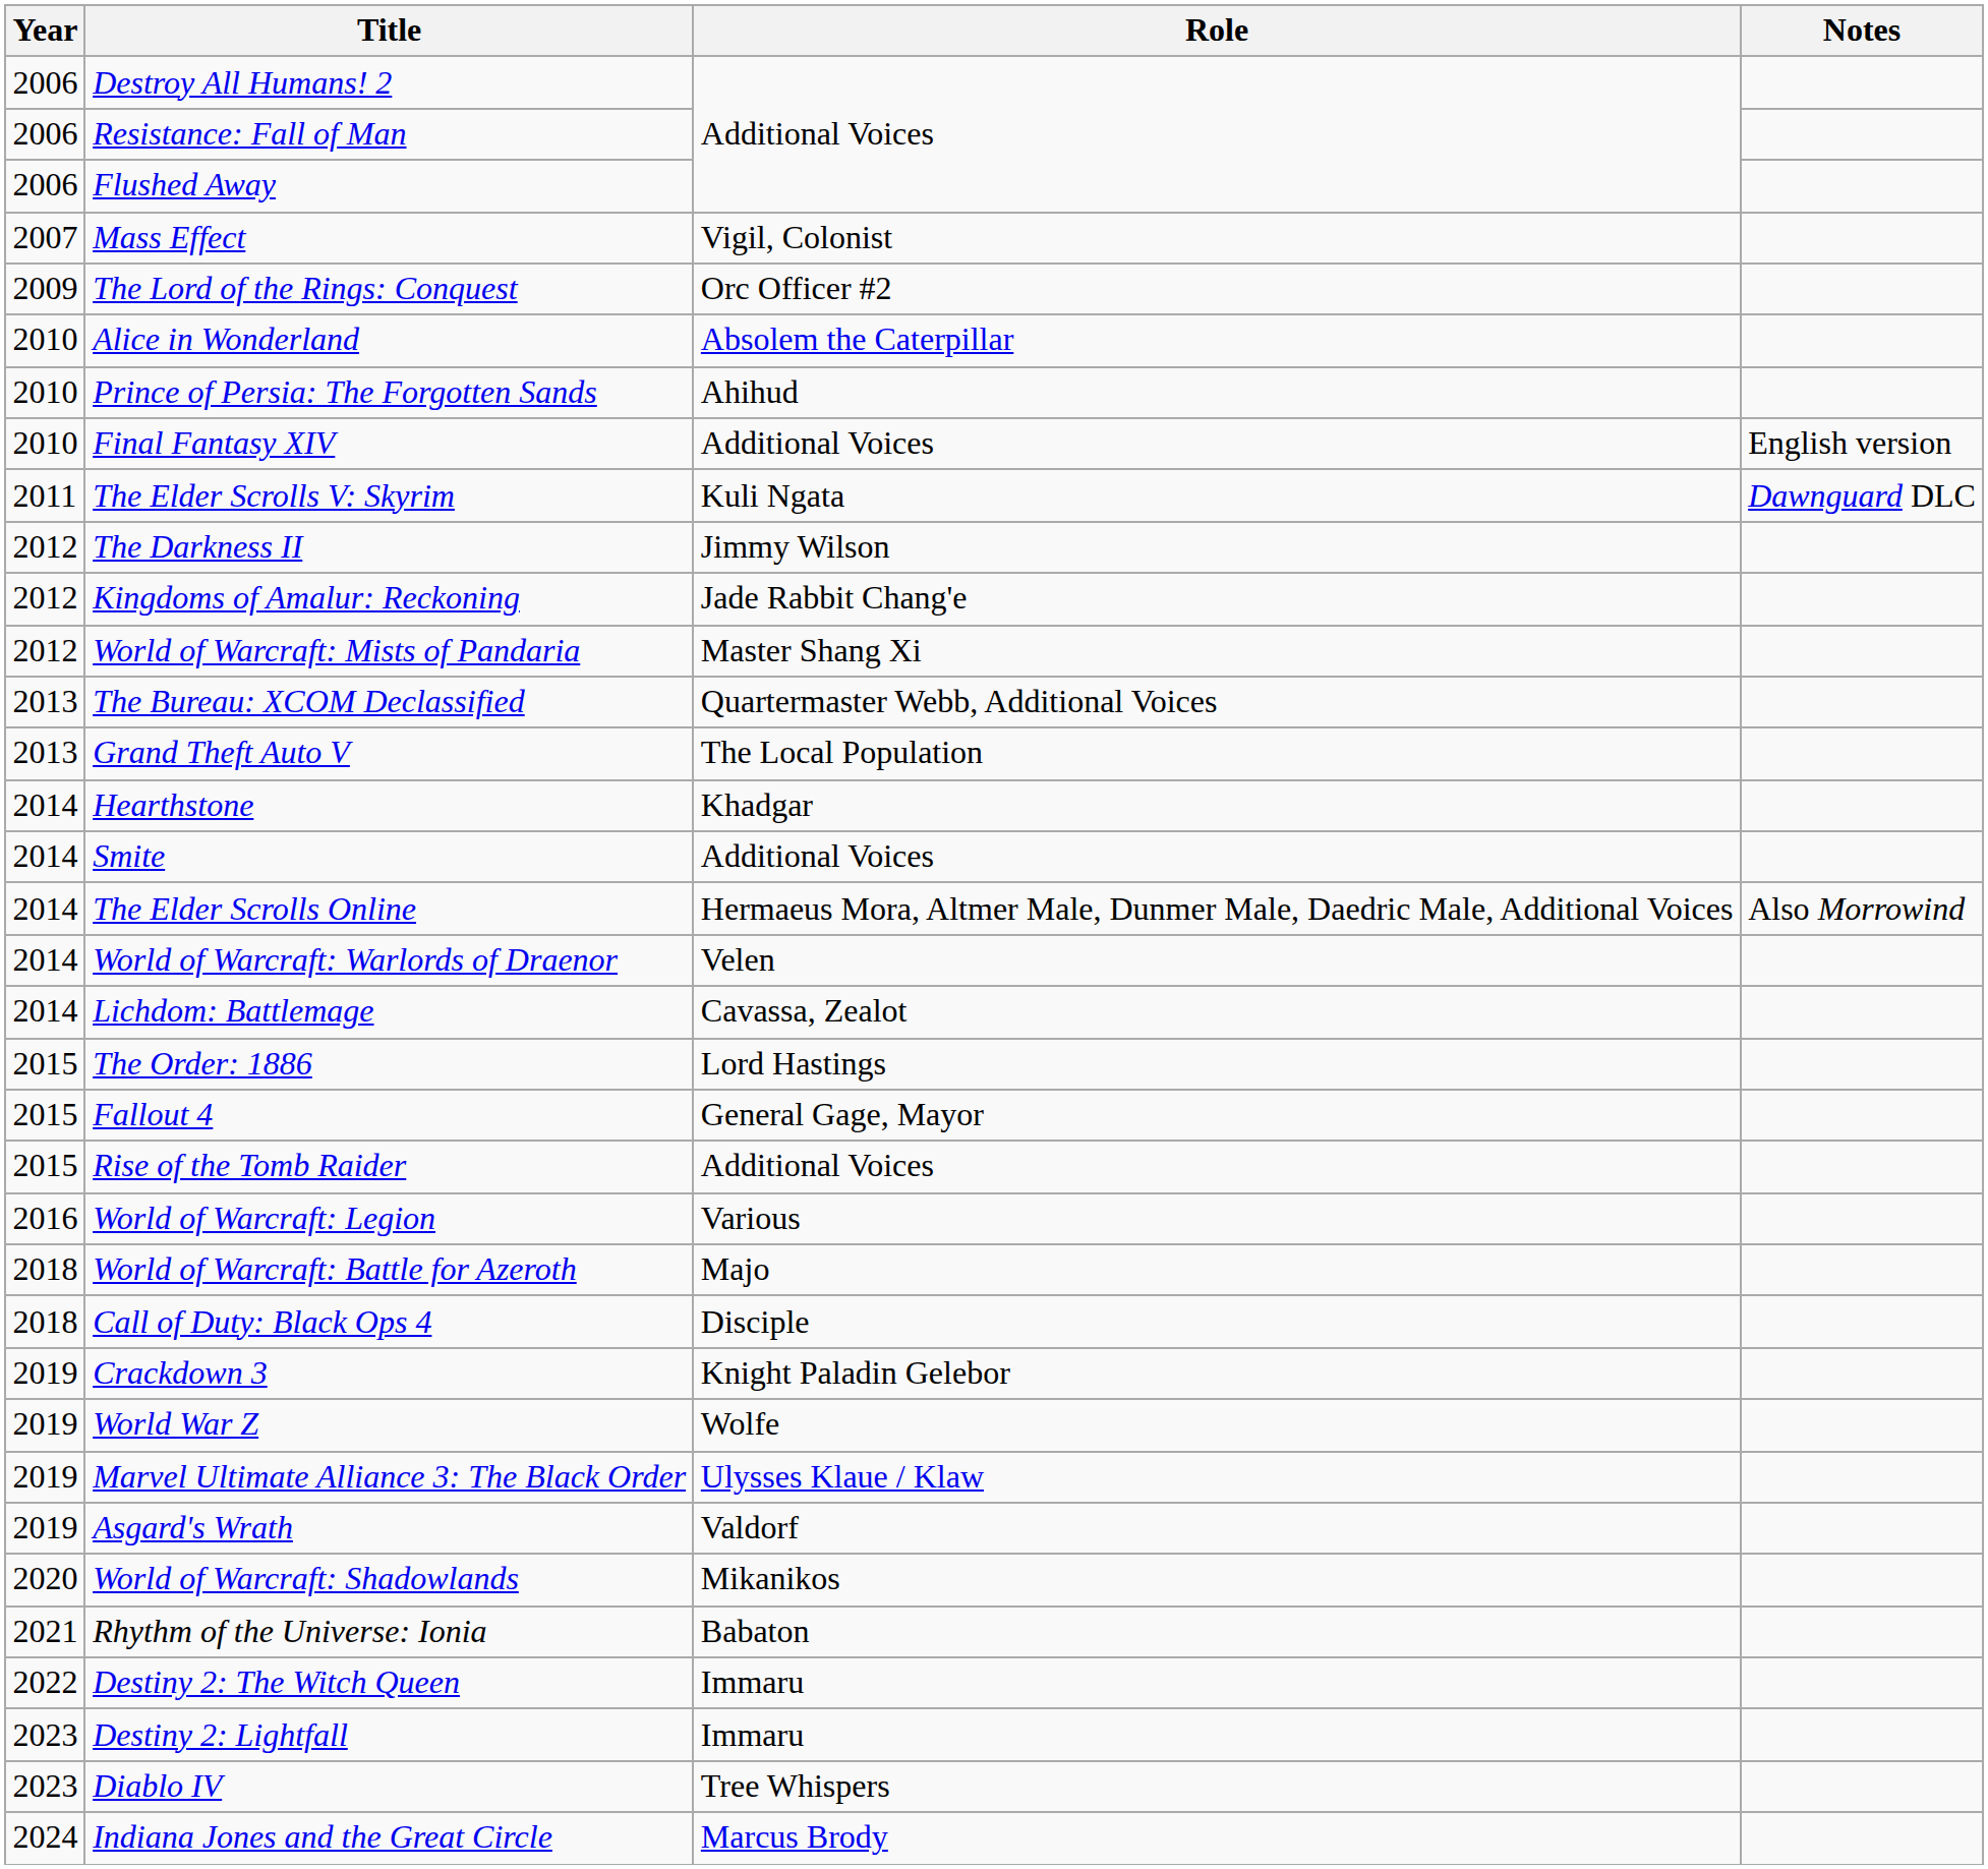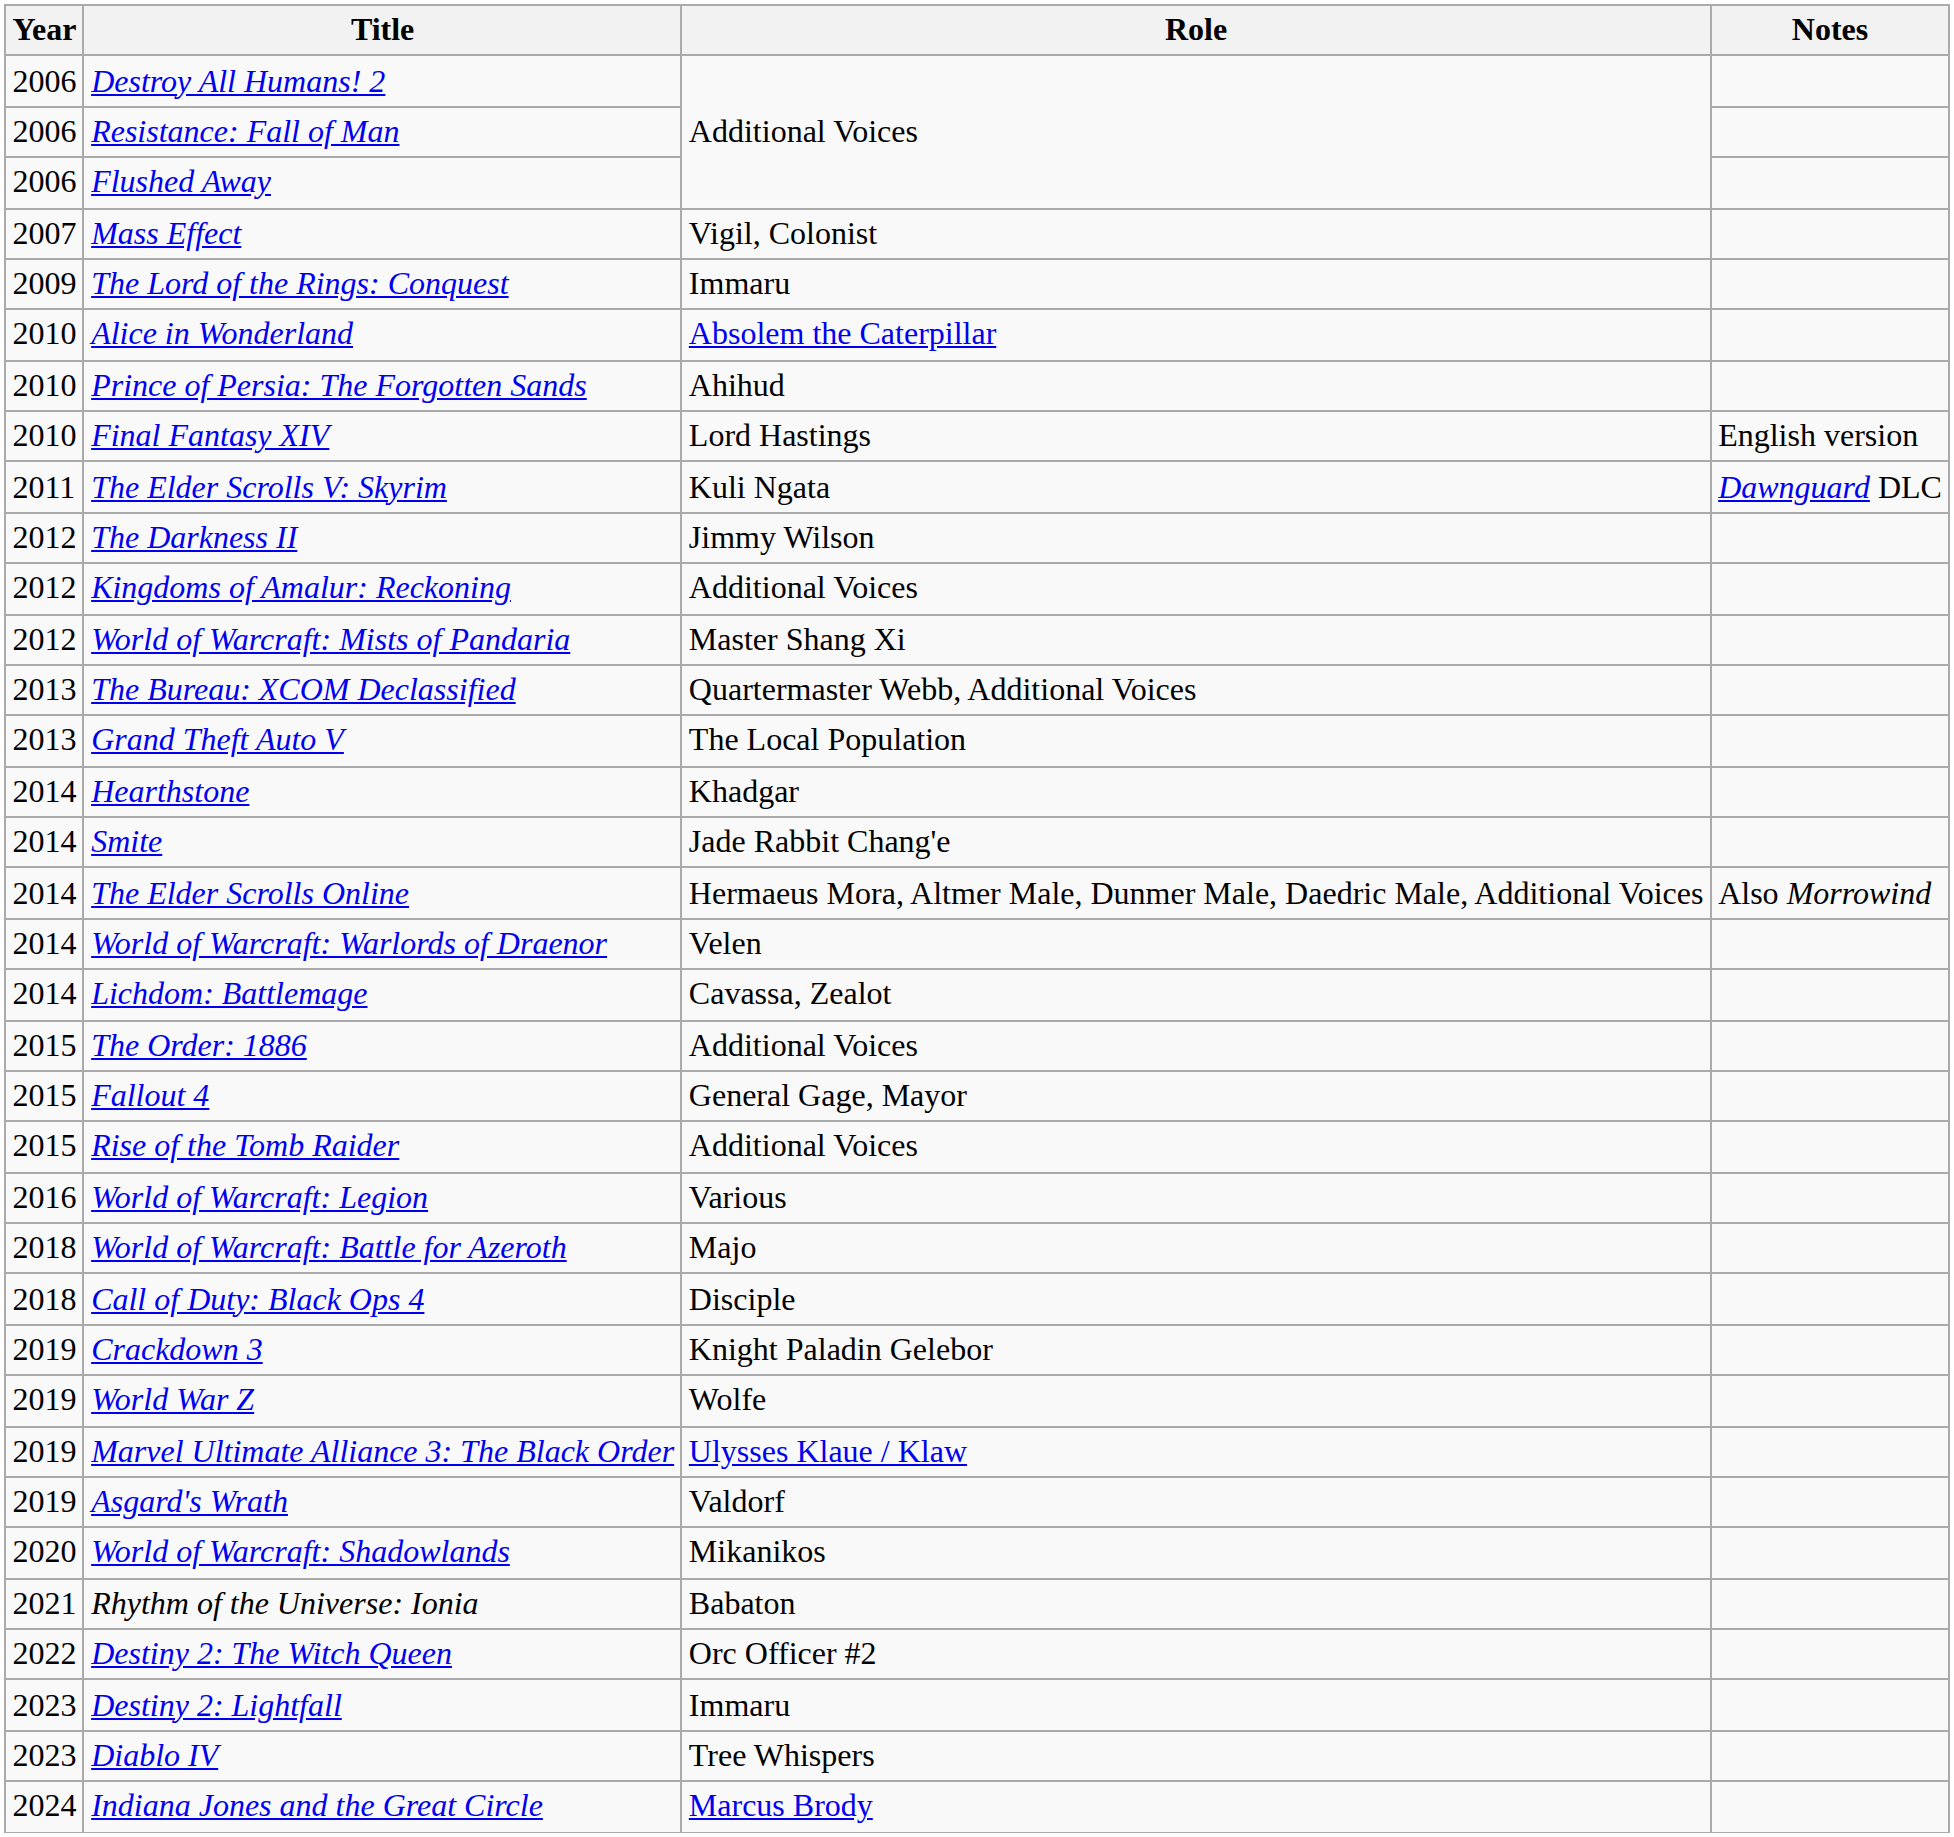The Lord of the Rings: Conquest | Role: Orc Officer #2 -> Immaru
Final Fantasy XIV | Role: Additional Voices -> Lord Hastings
Kingdoms of Amalur: Reckoning | Role: Jade Rabbit Chang'e -> Additional Voices
Smite | Role: Additional Voices -> Jade Rabbit Chang'e
The Order: 1886 | Role: Lord Hastings -> Additional Voices
Destiny 2: The Witch Queen | Role: Immaru -> Orc Officer #2
